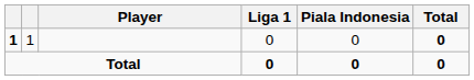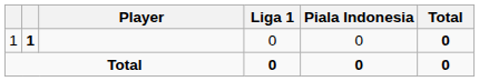row 2 | column 1: bold -> normal
row 2 | column 2: normal -> bold
